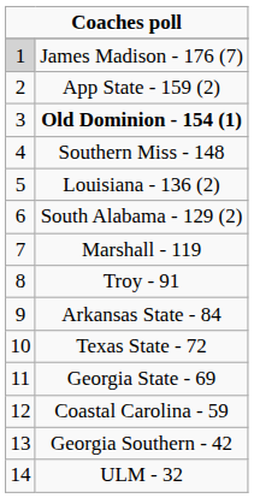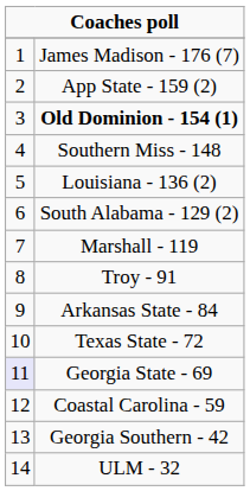James Madison - 176 (7) | column 1: lightgrey background -> no background
Georgia State - 69 | column 1: no background -> lavender background
